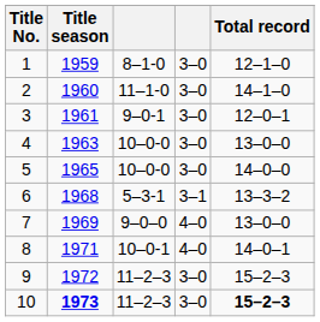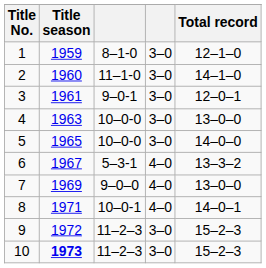6 | Title season: 1968 -> 1967
6 | column 4: 3–1 -> 4–0
10 | Total record: bold -> normal
